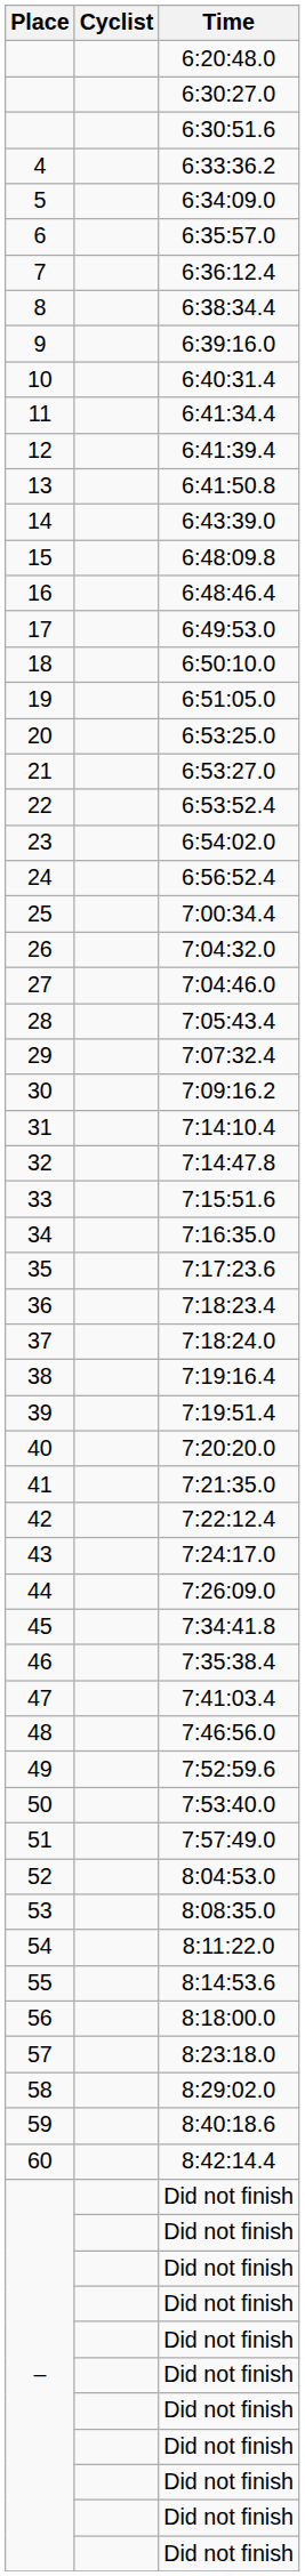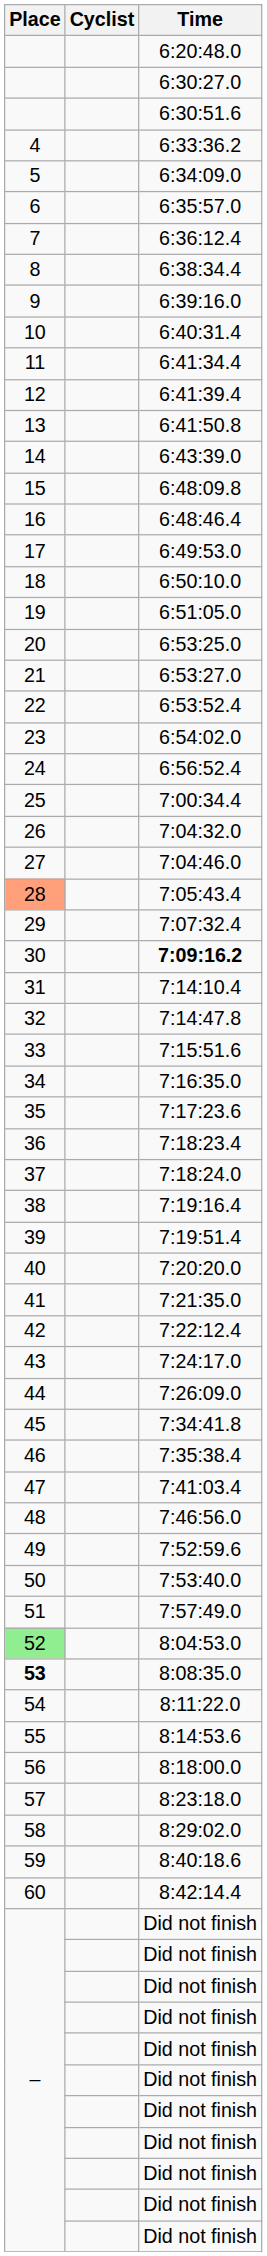7:05:43.4 | Place: no background -> lightsalmon background
7:09:16.2 | Time: normal -> bold
8:04:53.0 | Place: no background -> lightgreen background
8:08:35.0 | Place: normal -> bold
